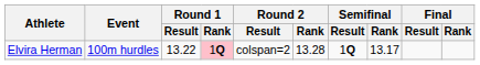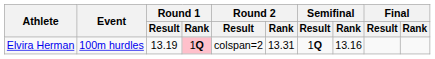Elvira Herman | Round 1 / Result: 13.22 -> 13.19
Elvira Herman | Round 2 / Rank: 13.28 -> 13.31
Elvira Herman | Semifinal / Rank: 13.17 -> 13.16
